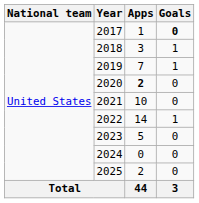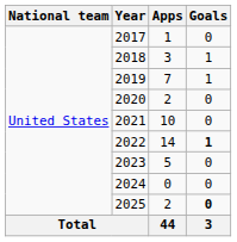2017 | Goals: bold -> normal
2020 | Apps: bold -> normal
2022 | Goals: normal -> bold
2025 | Goals: normal -> bold
